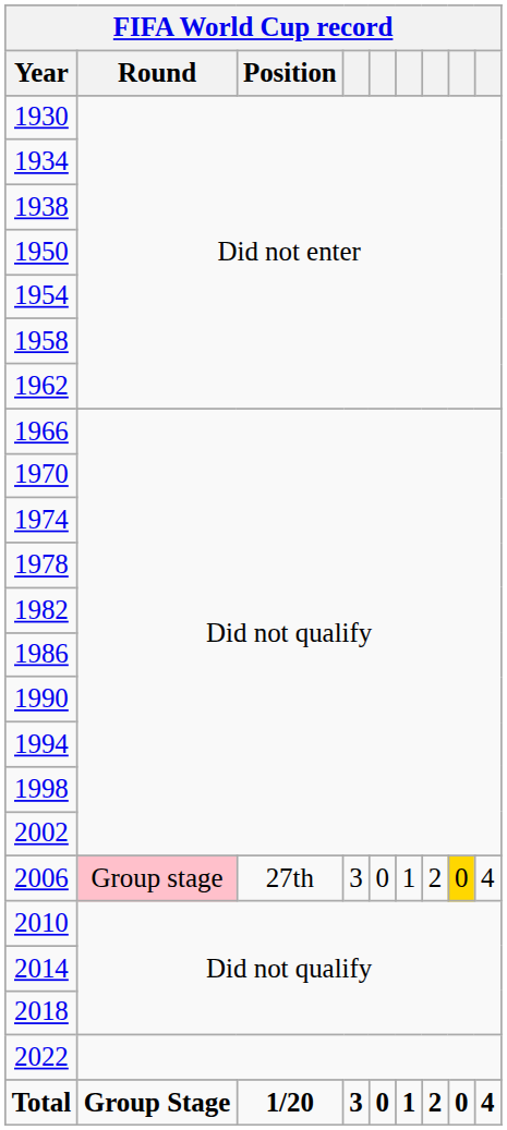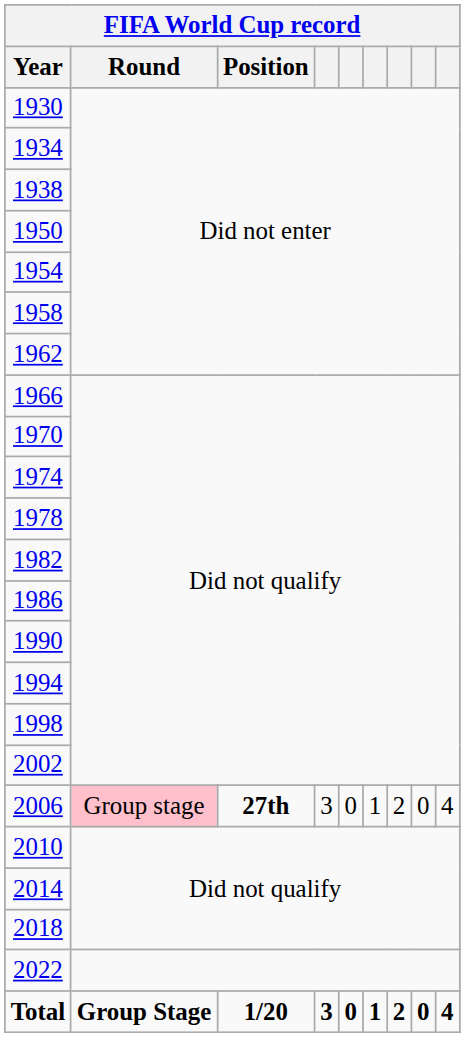2006 | Position: normal -> bold
2006 | column 8: gold background -> no background
